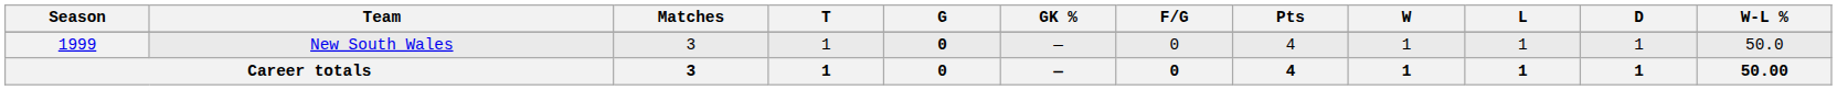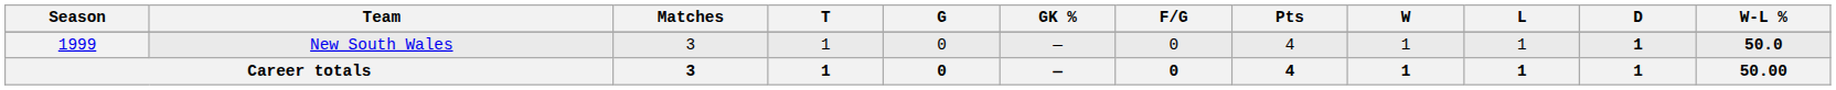1999 | G: bold -> normal
1999 | D: normal -> bold
1999 | W-L %: normal -> bold
